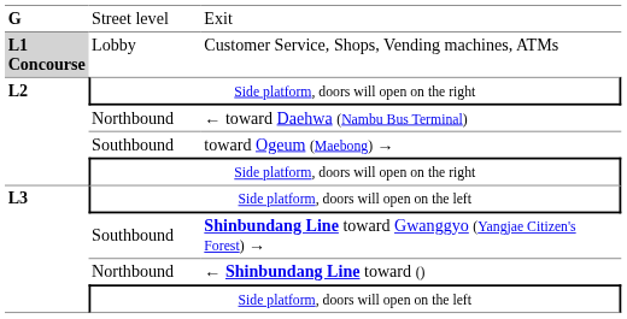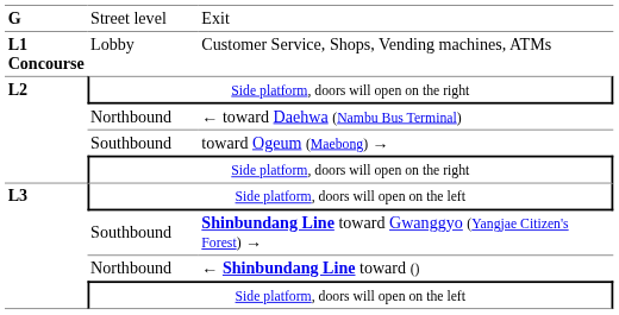Customer Service, Shops, Vending machines, ATMs | column 1: lightgrey background -> no background
